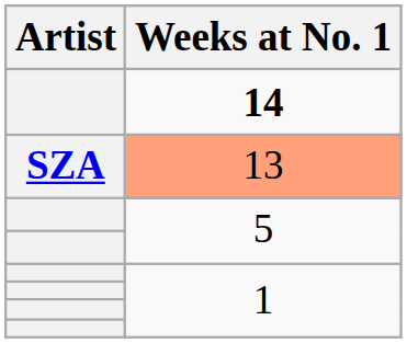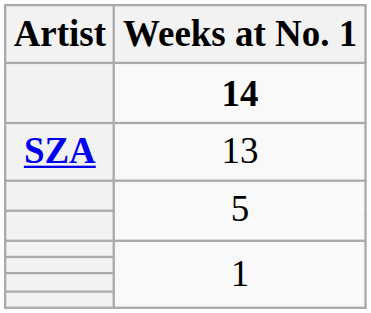row 3 | Weeks at No. 1: lightsalmon background -> no background
